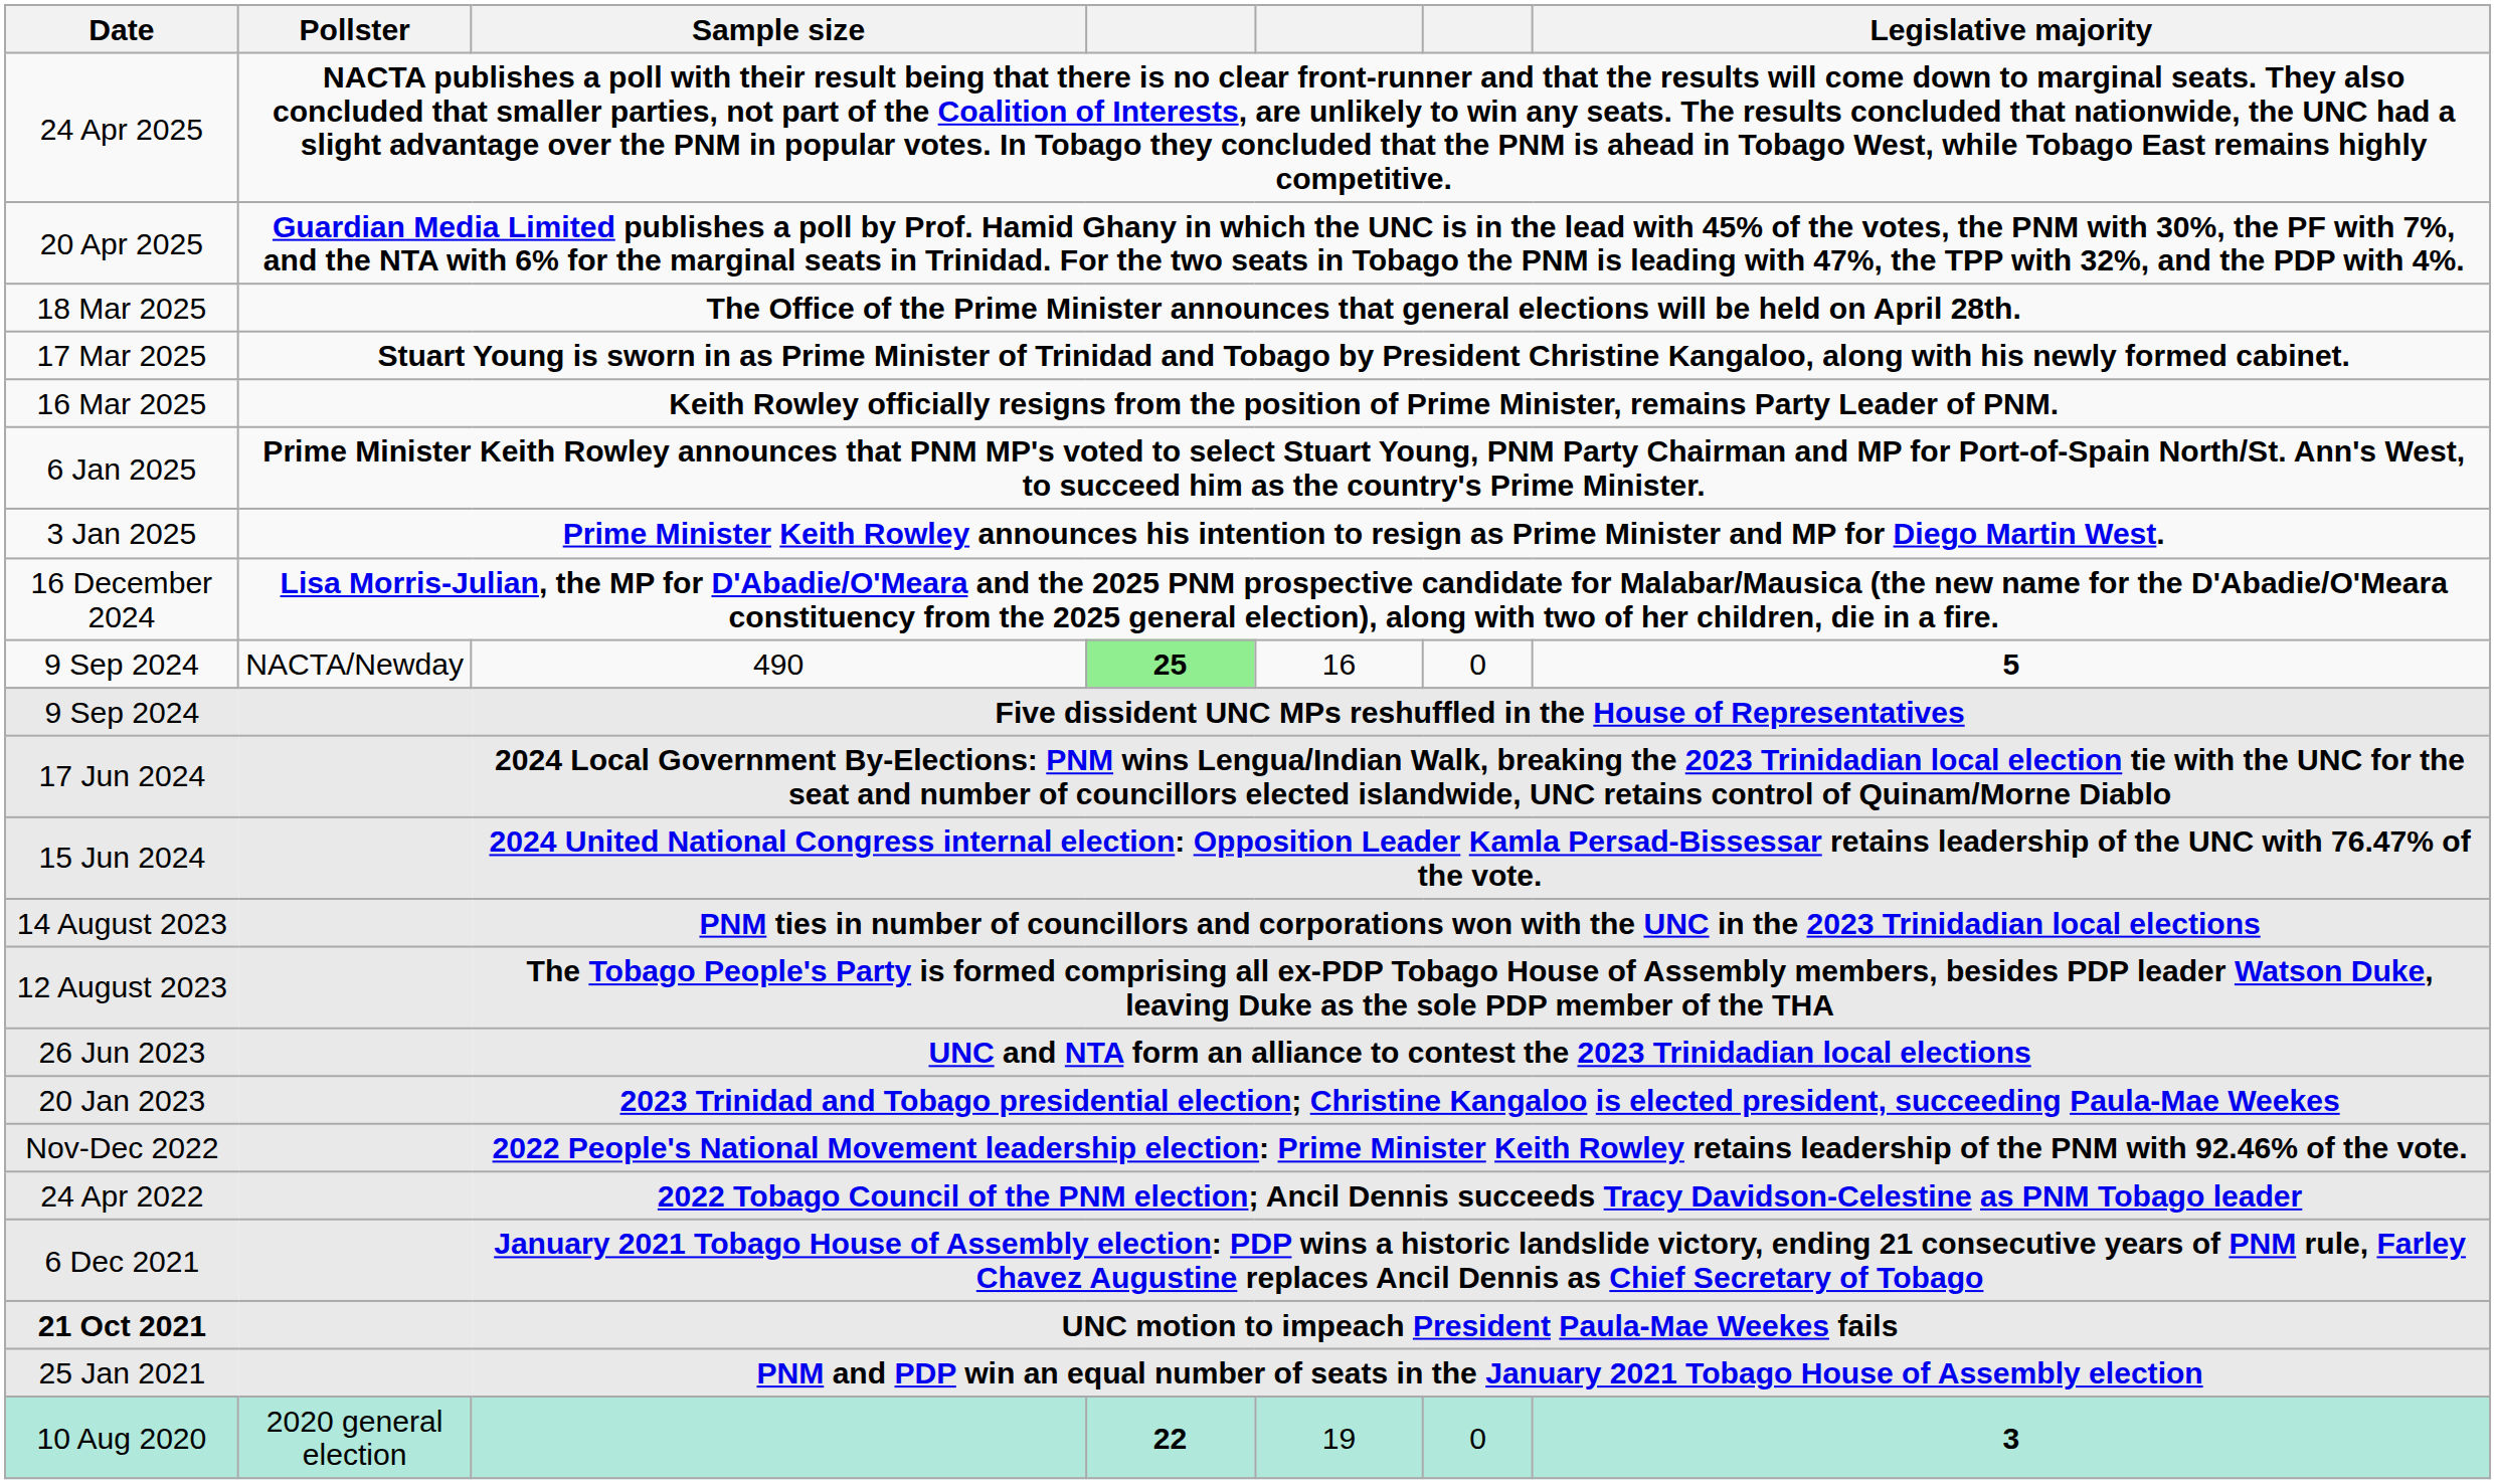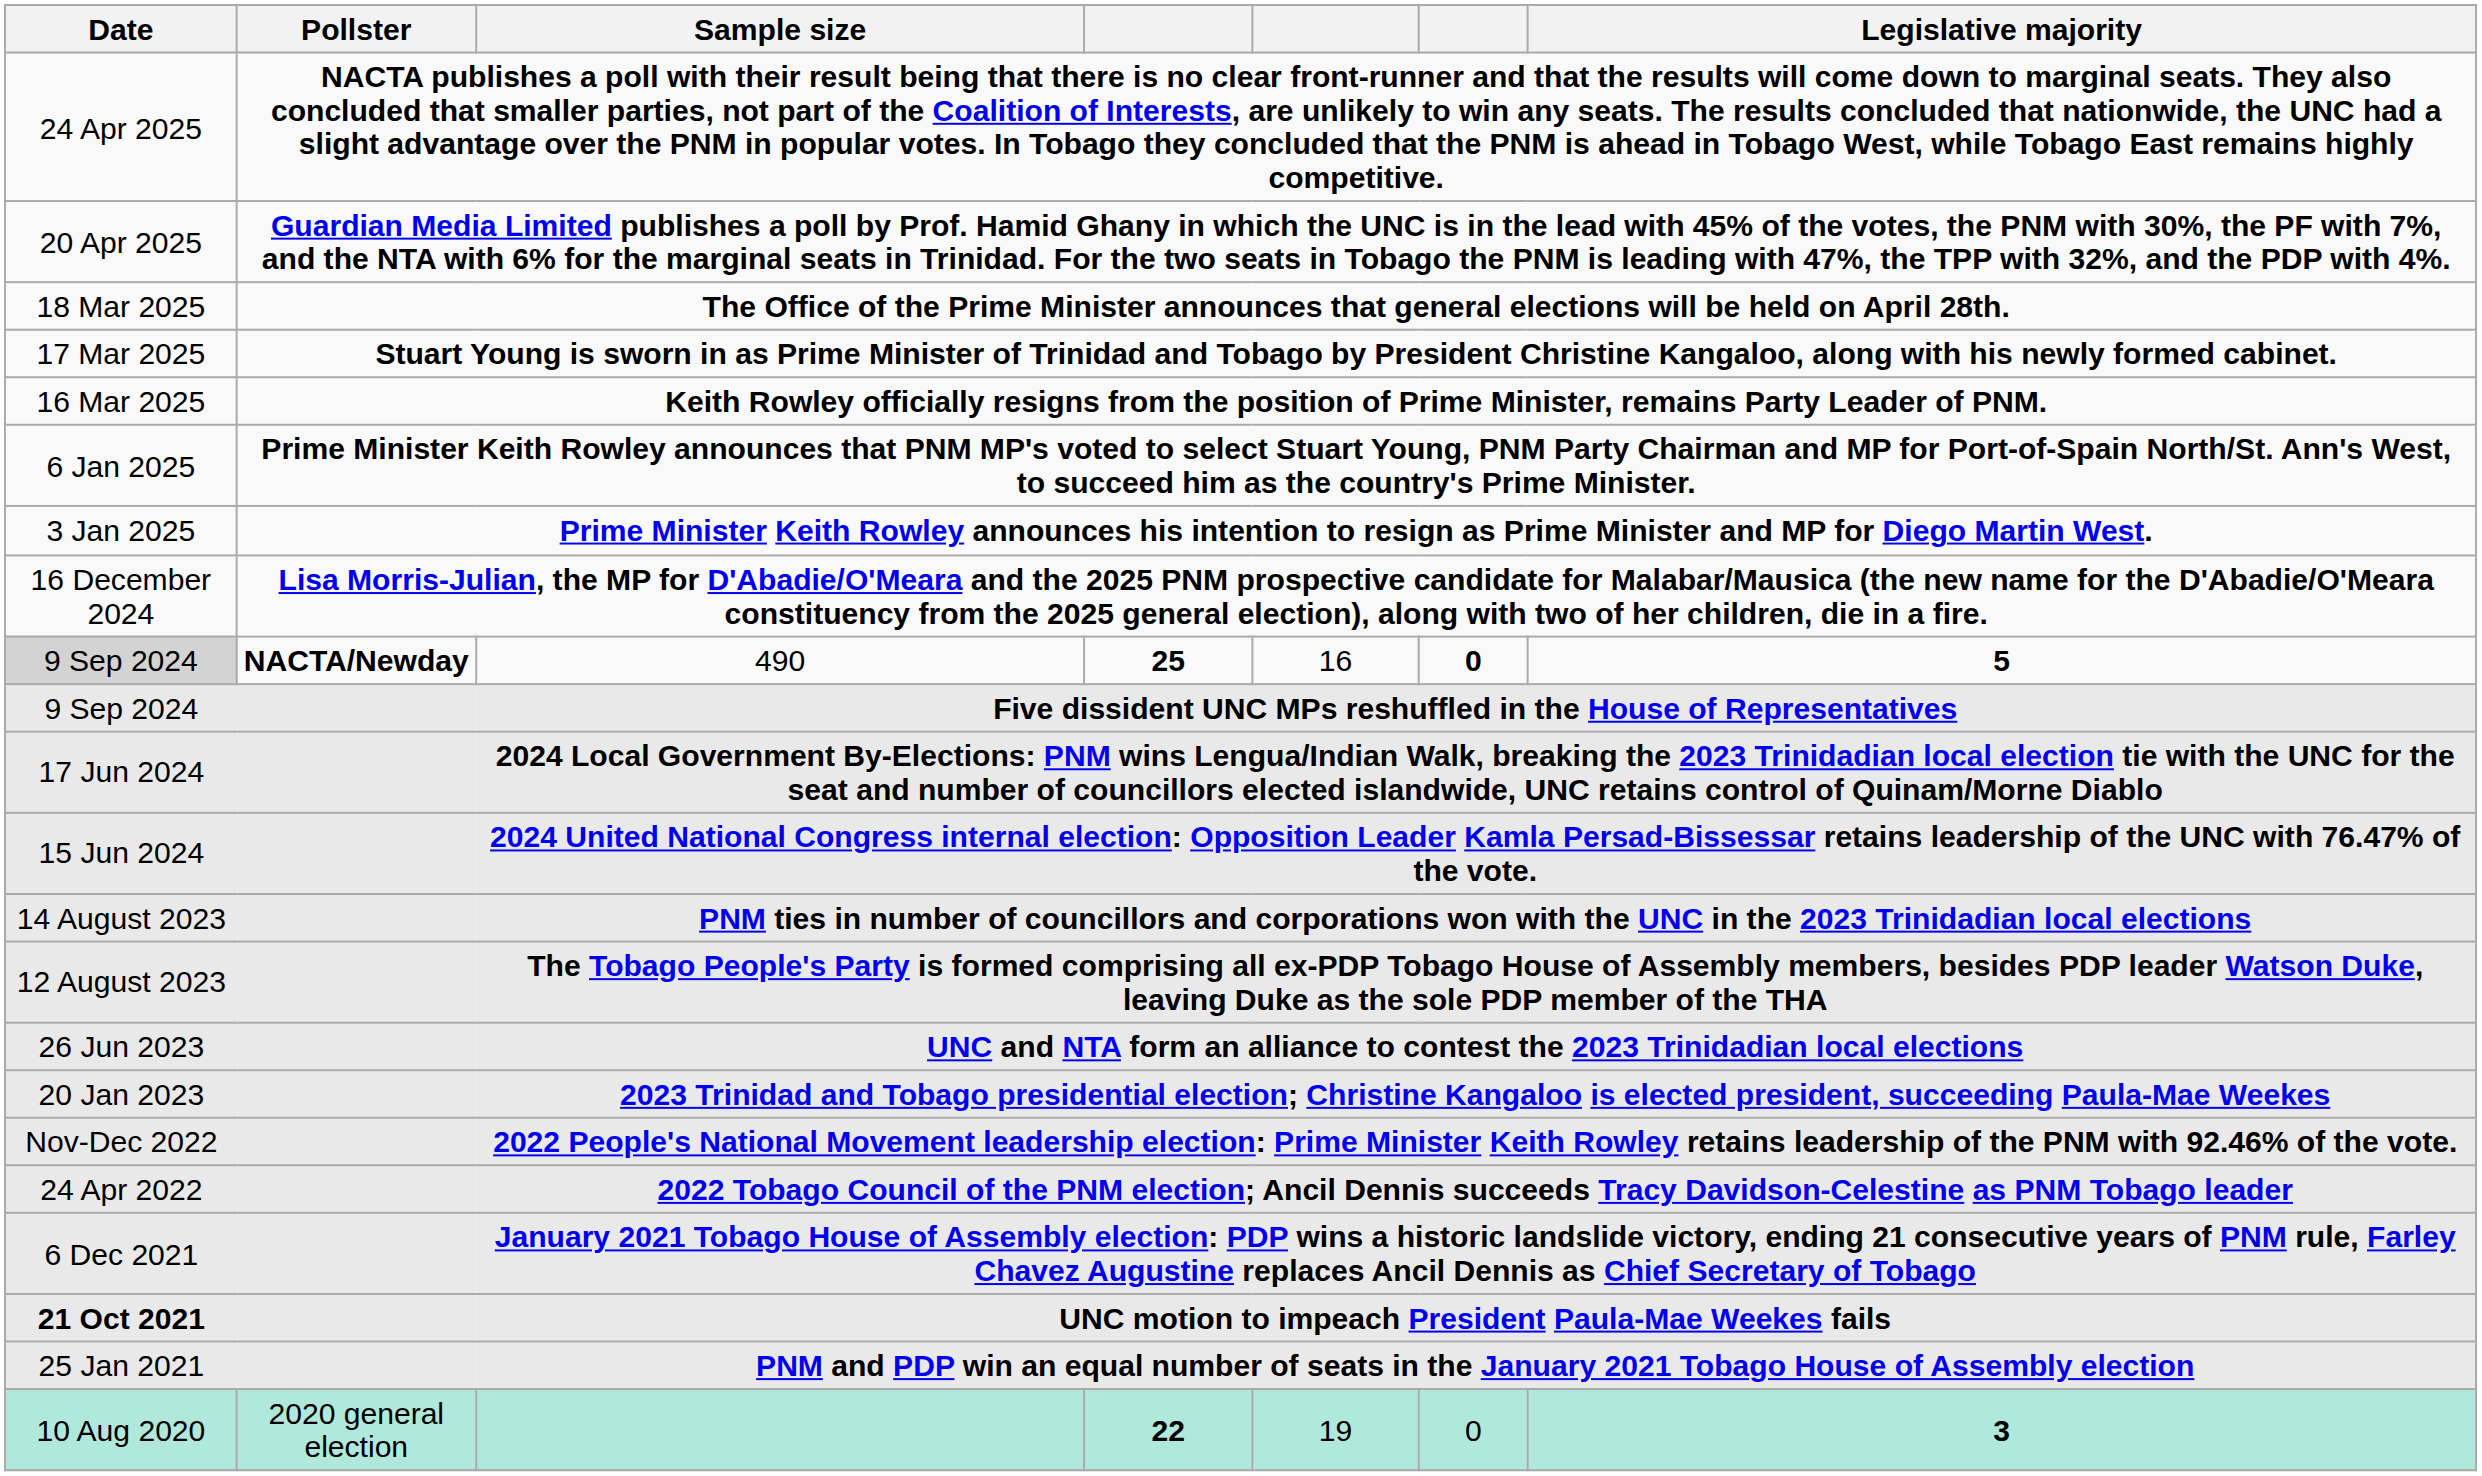490 | Date: no background -> lightgrey background
490 | Pollster: normal -> bold
490 | column 4: lightgreen background -> no background
490 | column 6: normal -> bold
